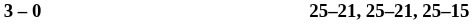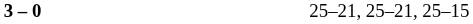row 1 | column 2: bold -> normal
